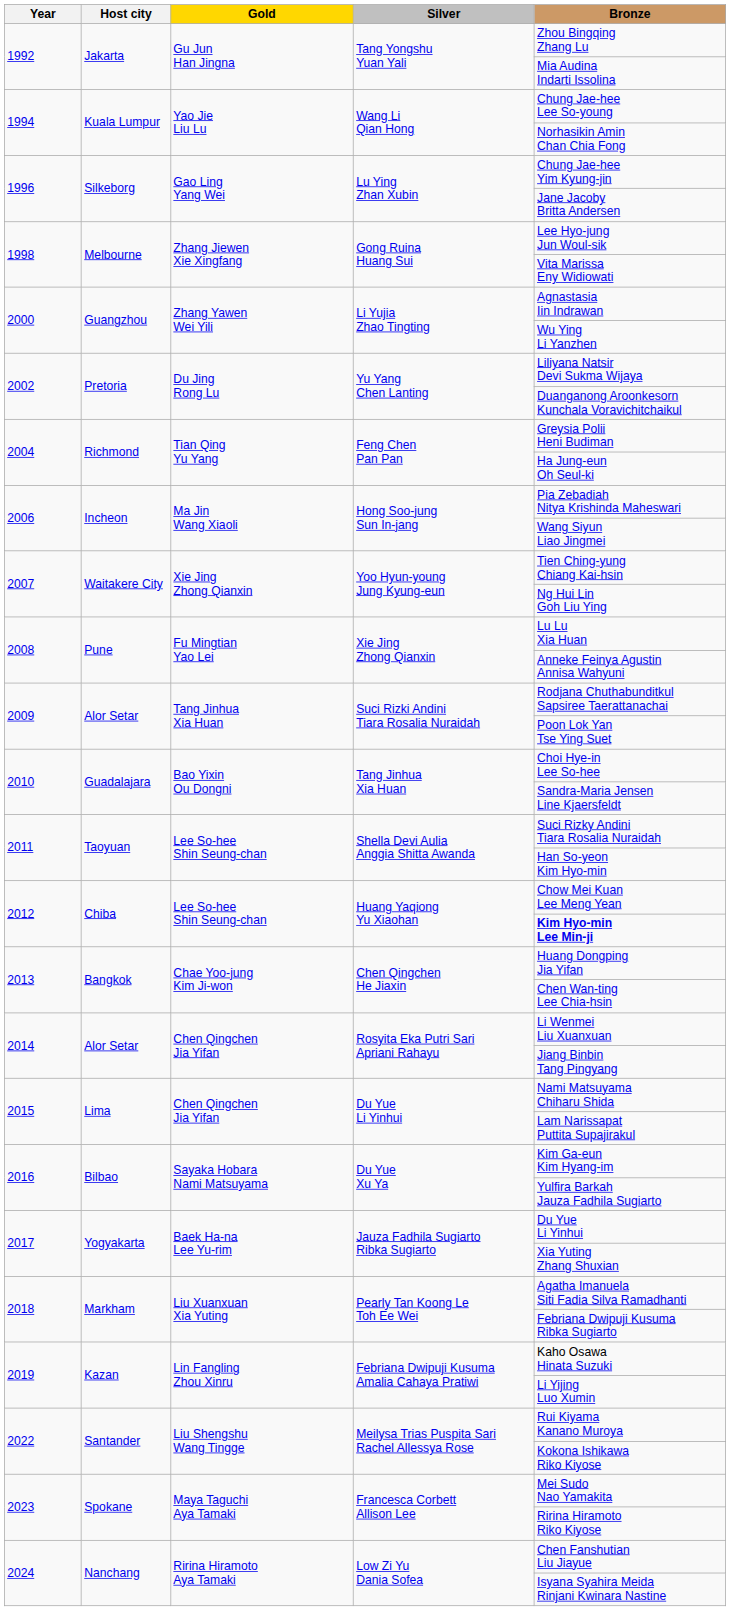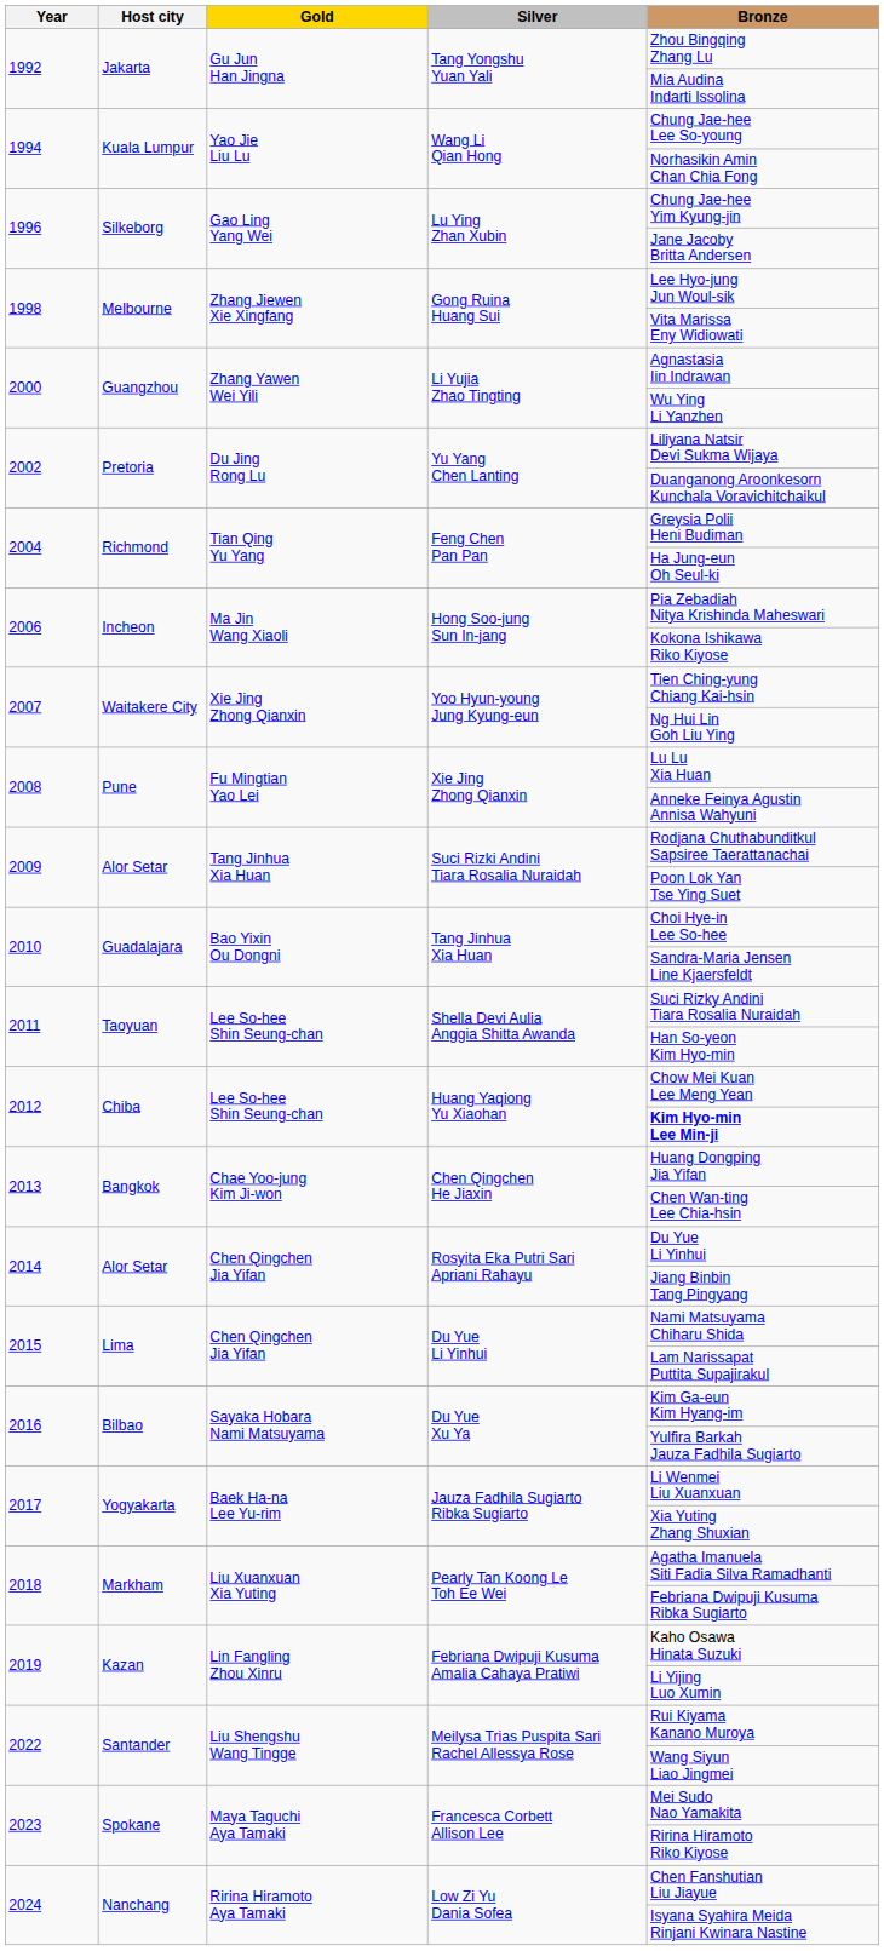row 17 | Bronze: Wang Siyun Liao Jingmei -> Kokona Ishikawa Riko Kiyose
row 32 | Bronze: Li Wenmei Liu Xuanxuan -> Du Yue Li Yinhui
row 38 | Bronze: Du Yue Li Yinhui -> Li Wenmei Liu Xuanxuan
row 45 | Bronze: Kokona Ishikawa Riko Kiyose -> Wang Siyun Liao Jingmei
